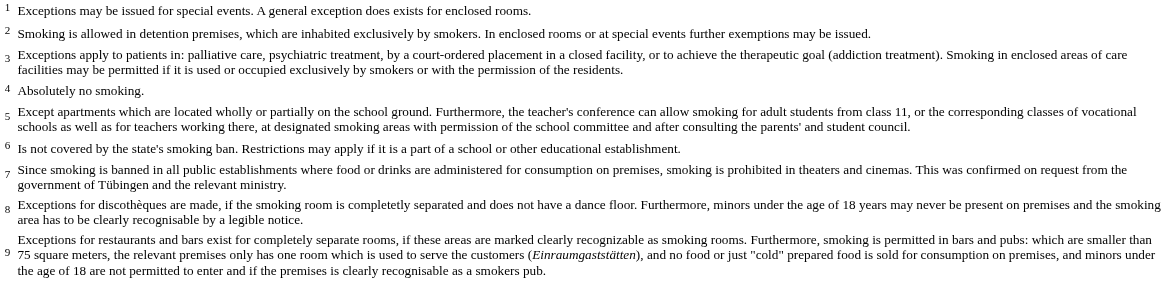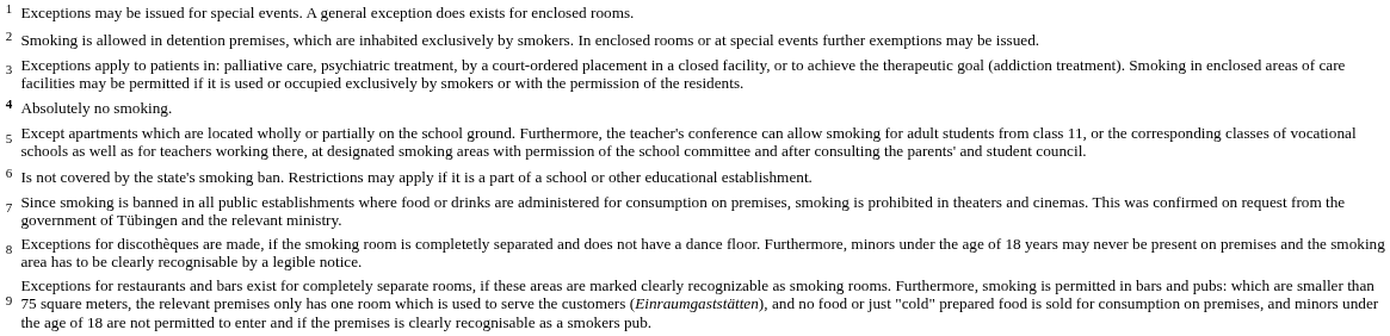Absolutely no smoking. | column 1: normal -> bold
